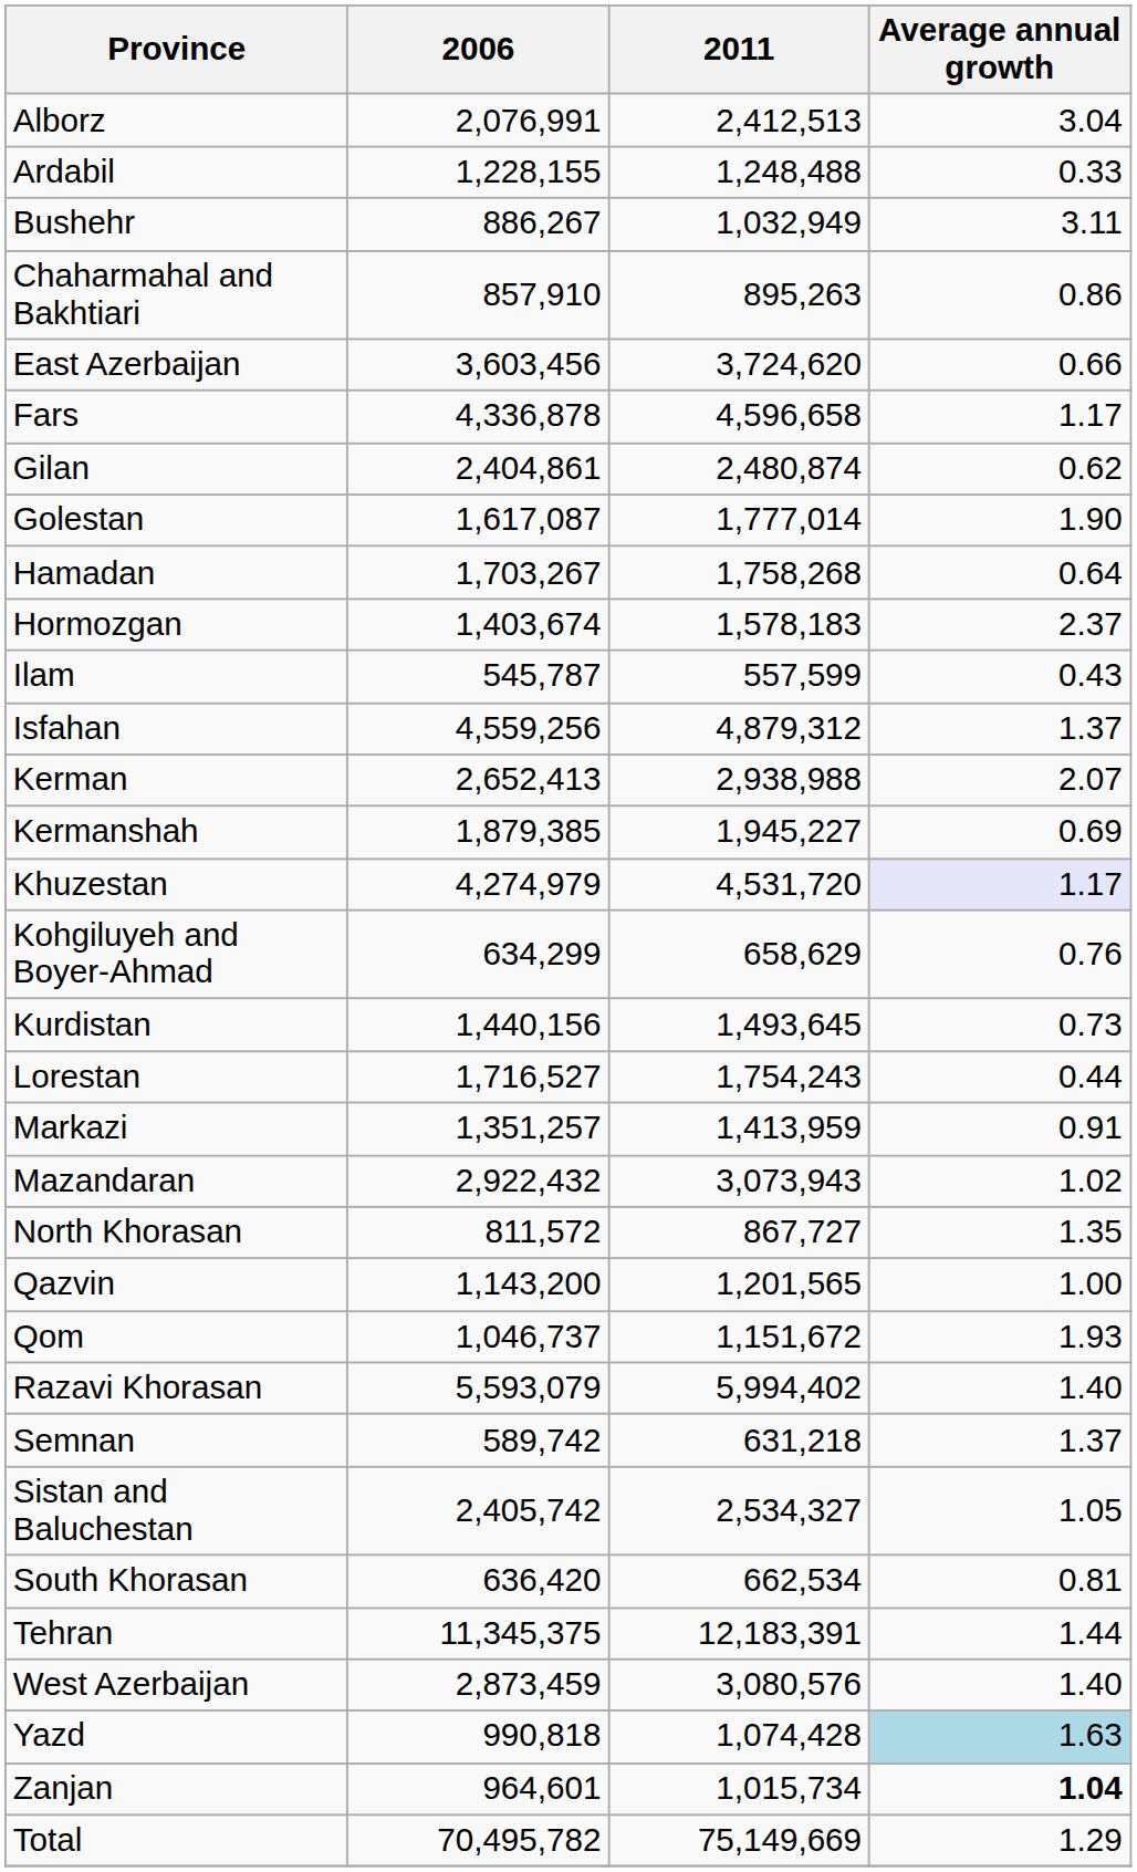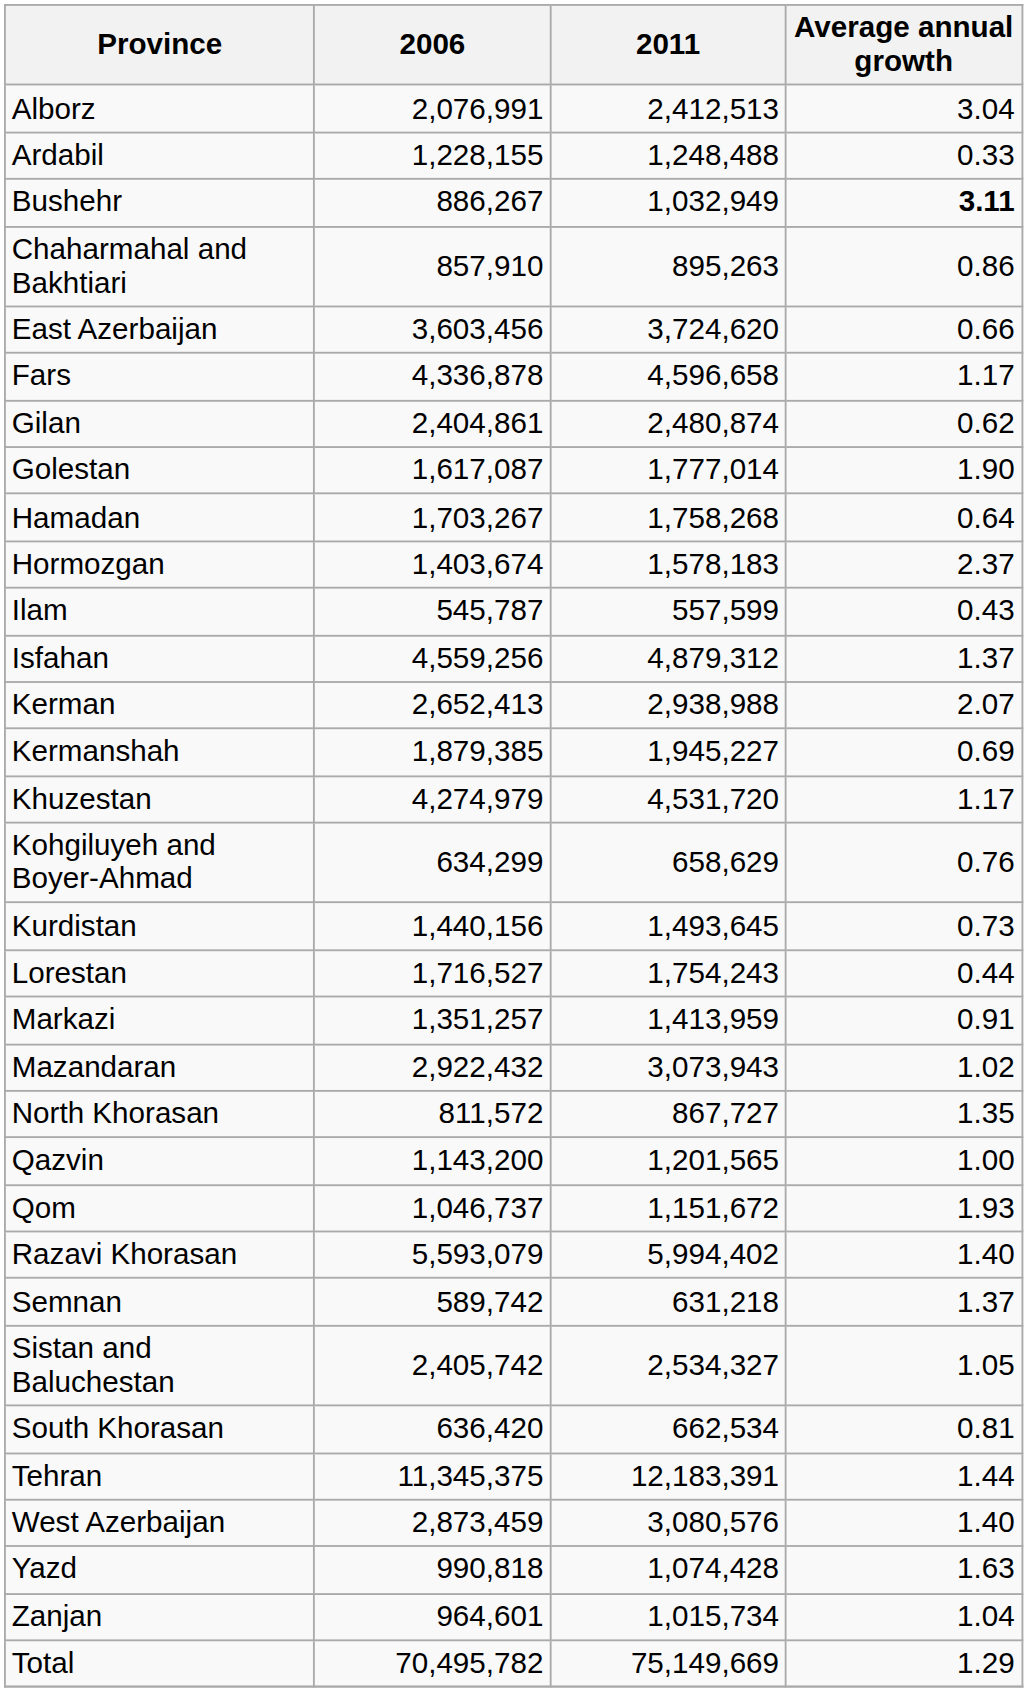Bushehr | Average annual growth: normal -> bold
Khuzestan | Average annual growth: lavender background -> no background
Yazd | Average annual growth: lightblue background -> no background
Zanjan | Average annual growth: bold -> normal
